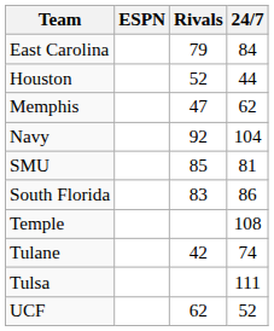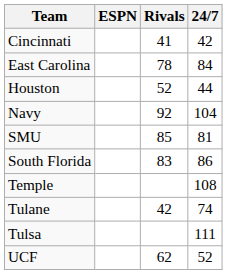+ row: Cincinnati | 41 | 42
East Carolina | Rivals: 79 -> 78
- row: Memphis | 47 | 62
